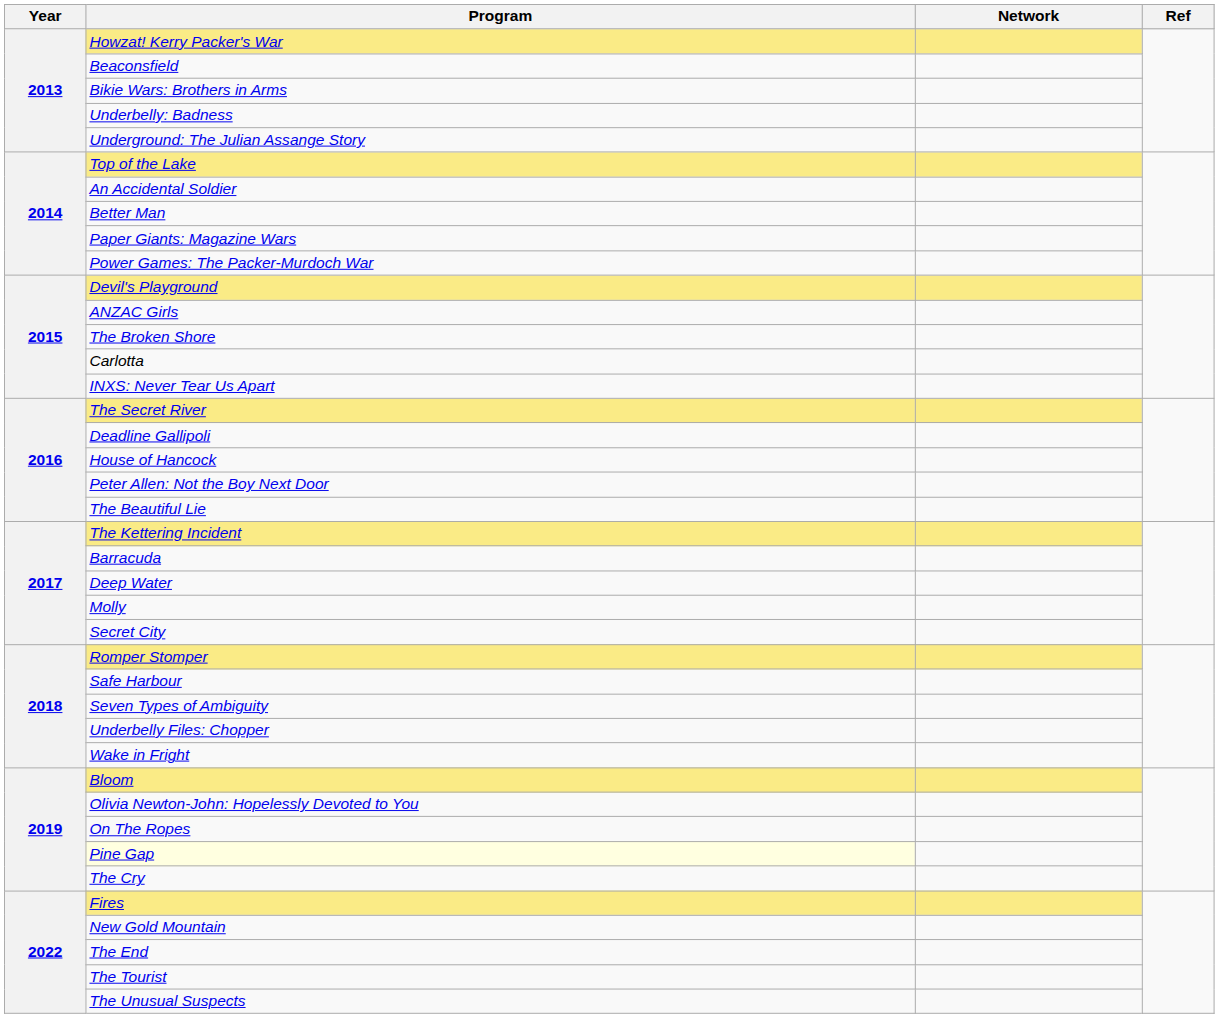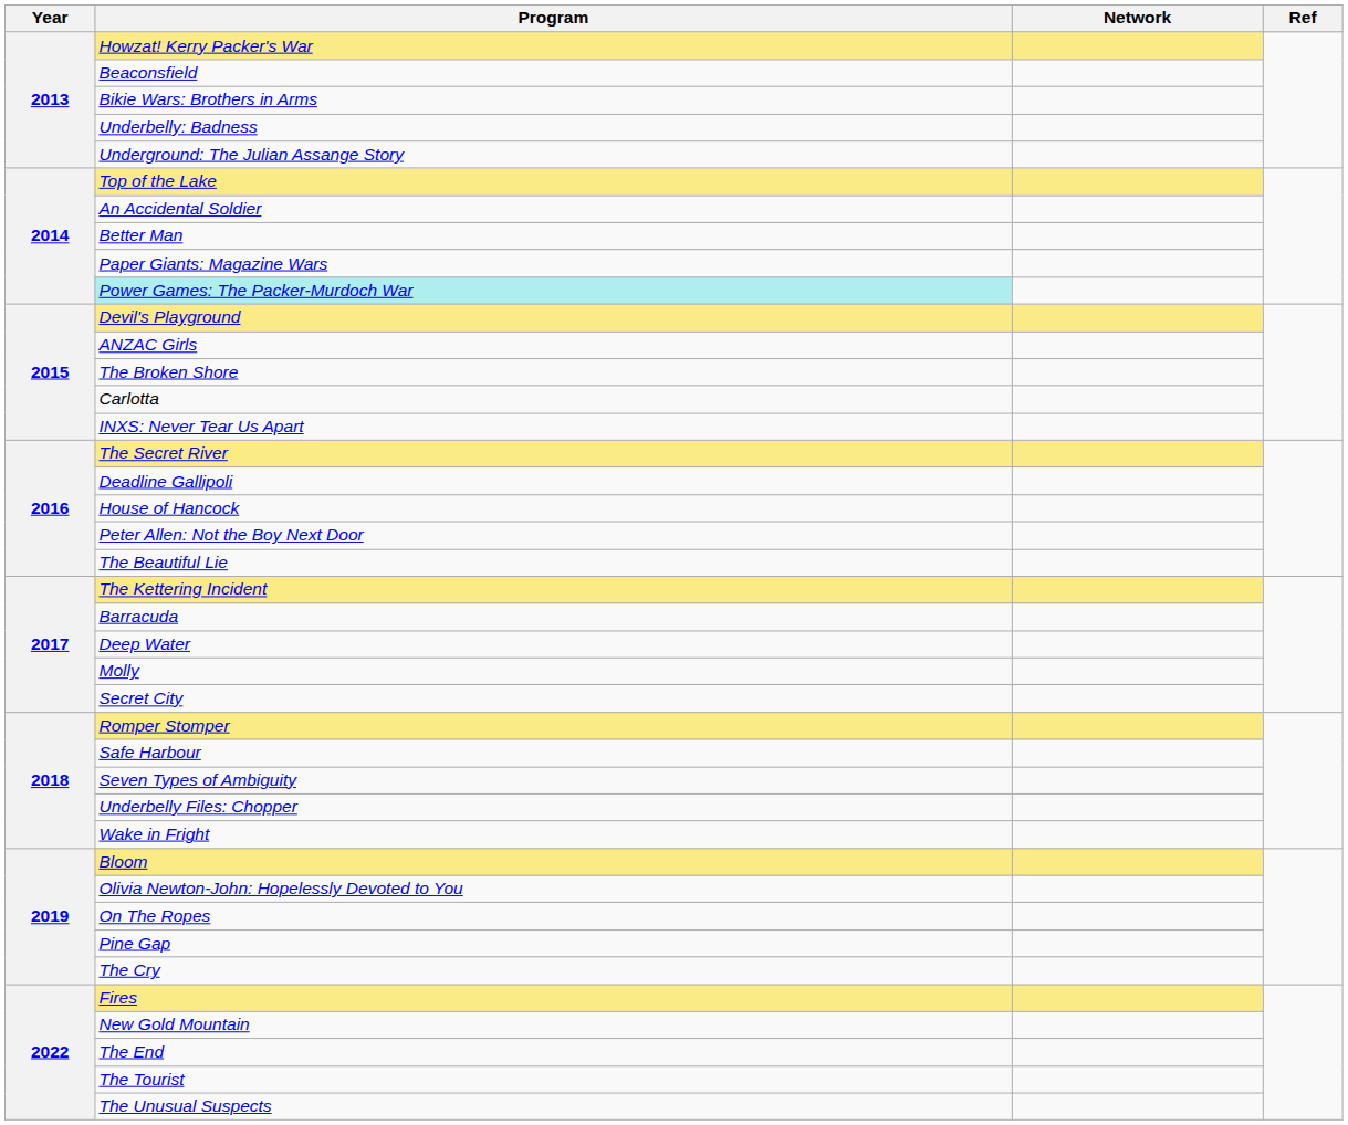Power Games: The Packer-Murdoch War | Program: no background -> paleturquoise background
Pine Gap | Program: lightyellow background -> no background
